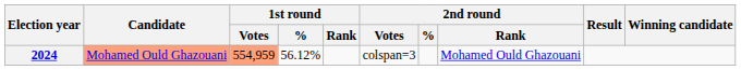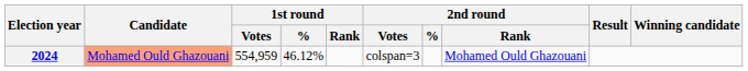2024 | 1st round / Votes: lightsalmon background -> no background
2024 | 1st round / %: 56.12% -> 46.12%
